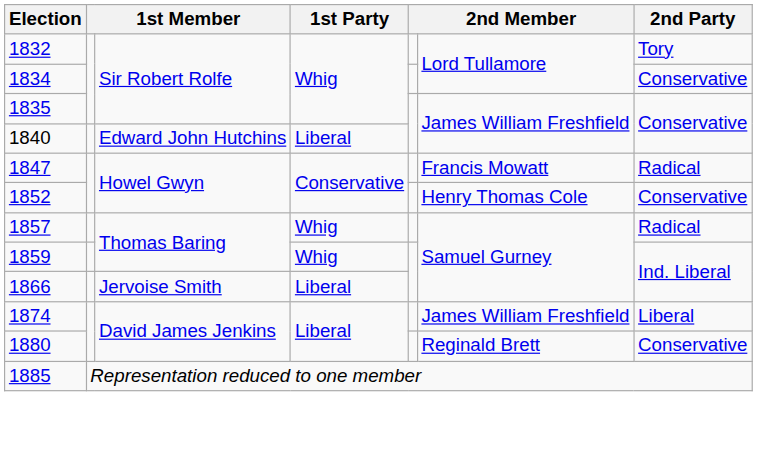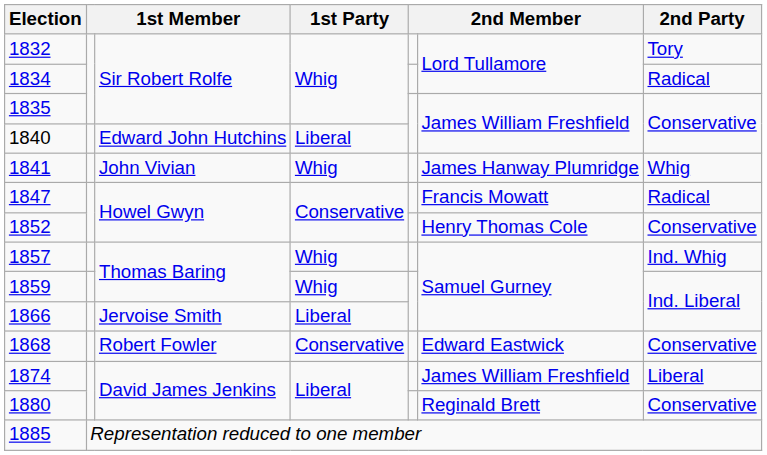1834 | 2nd Party: Conservative -> Radical
+ row: 1841 | John Vivian | Whig | James Hanway Plumridge | Whig
1857 | 2nd Party: Radical -> Ind. Whig
+ row: 1868 | Robert Fowler | Conservative | Edward Eastwick | Conservative
